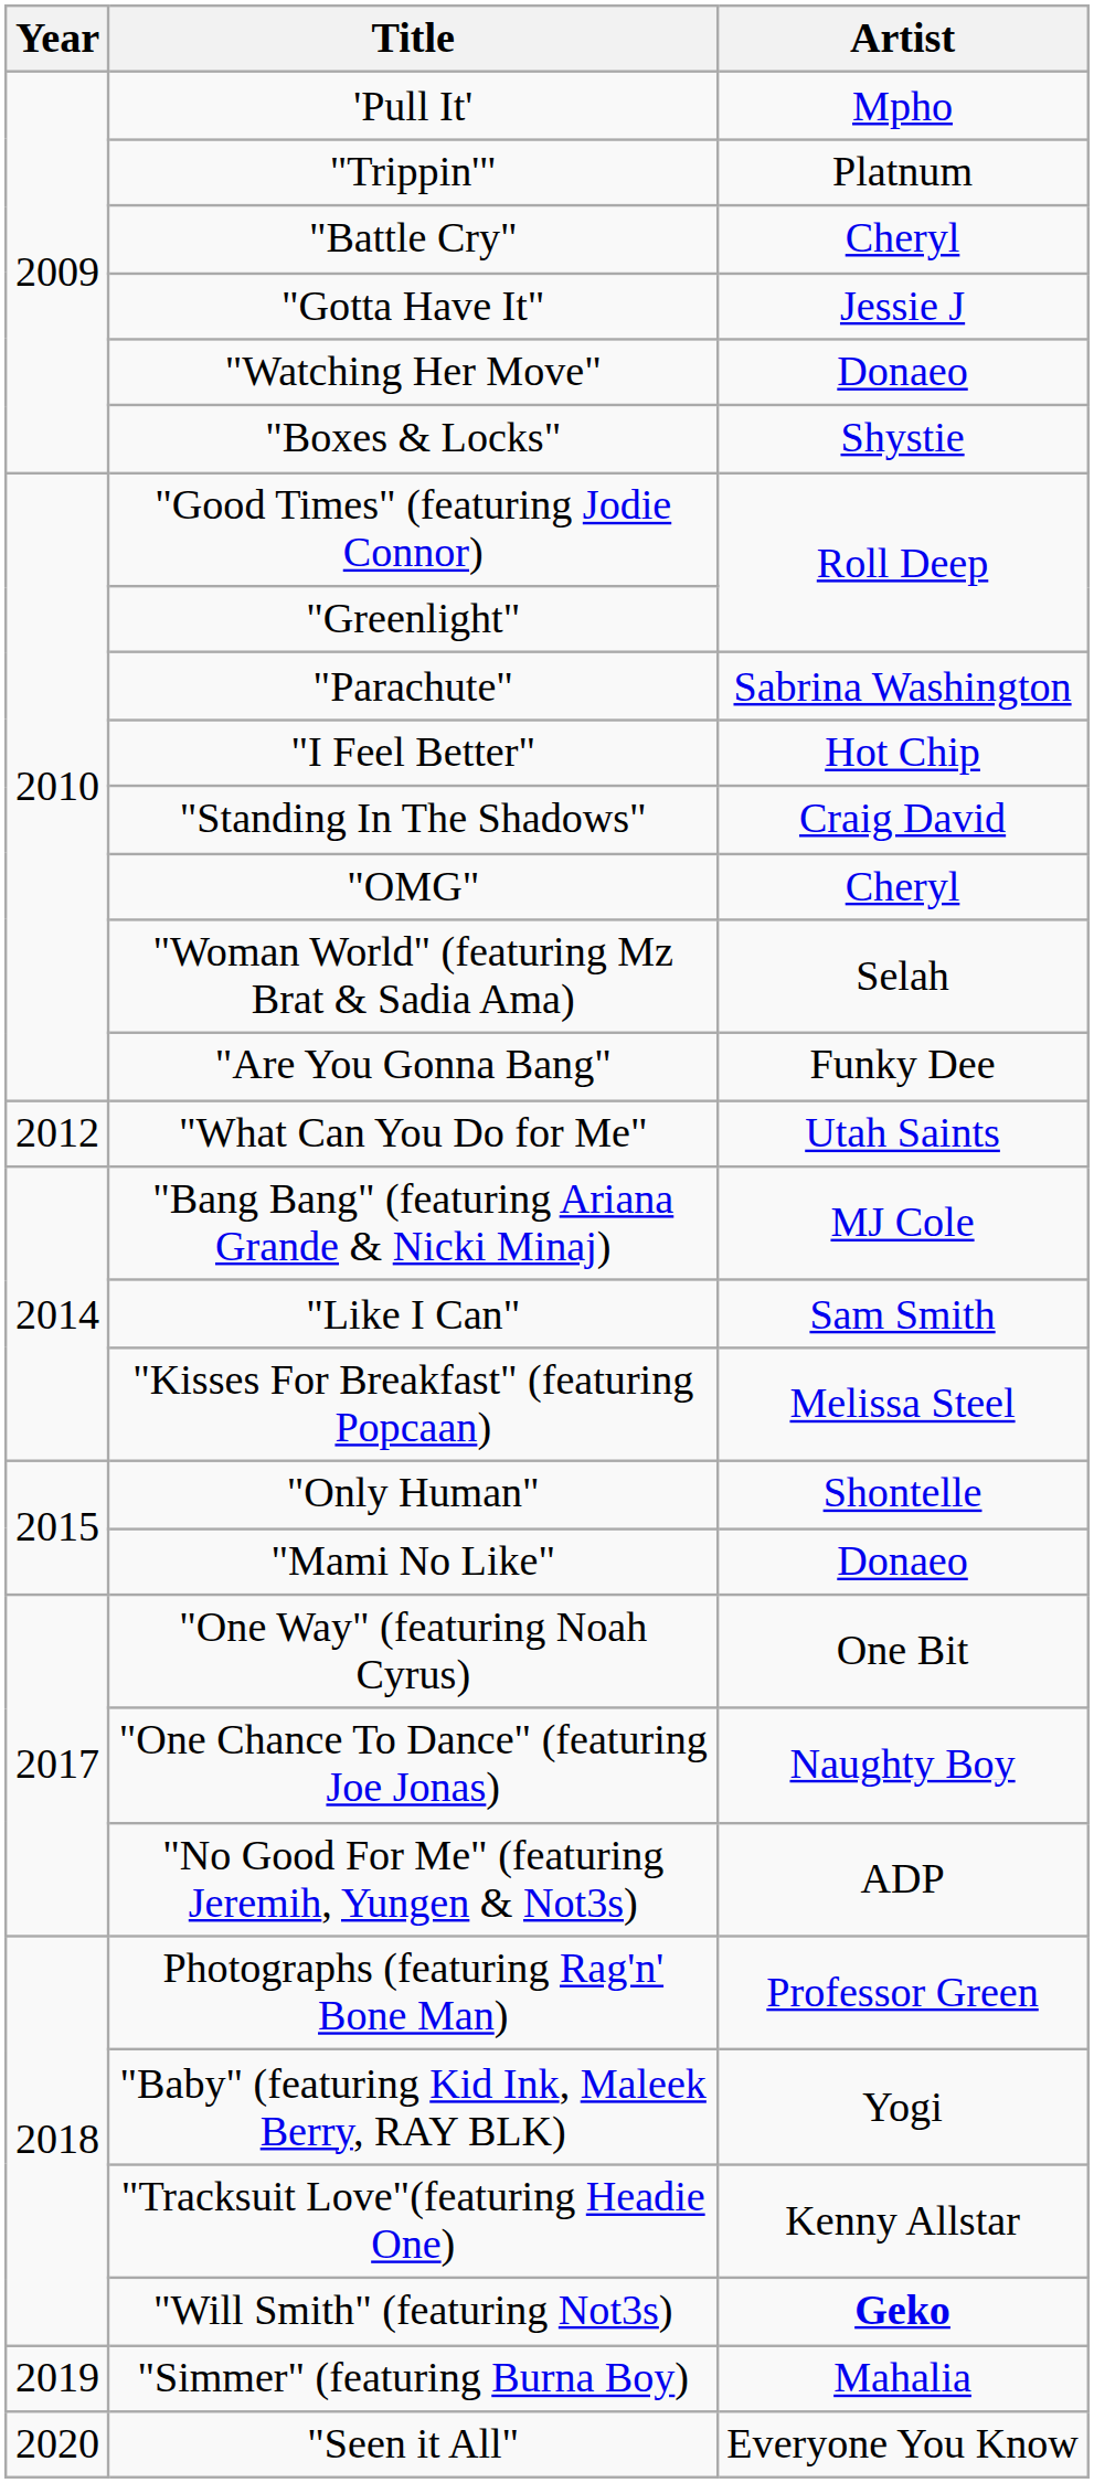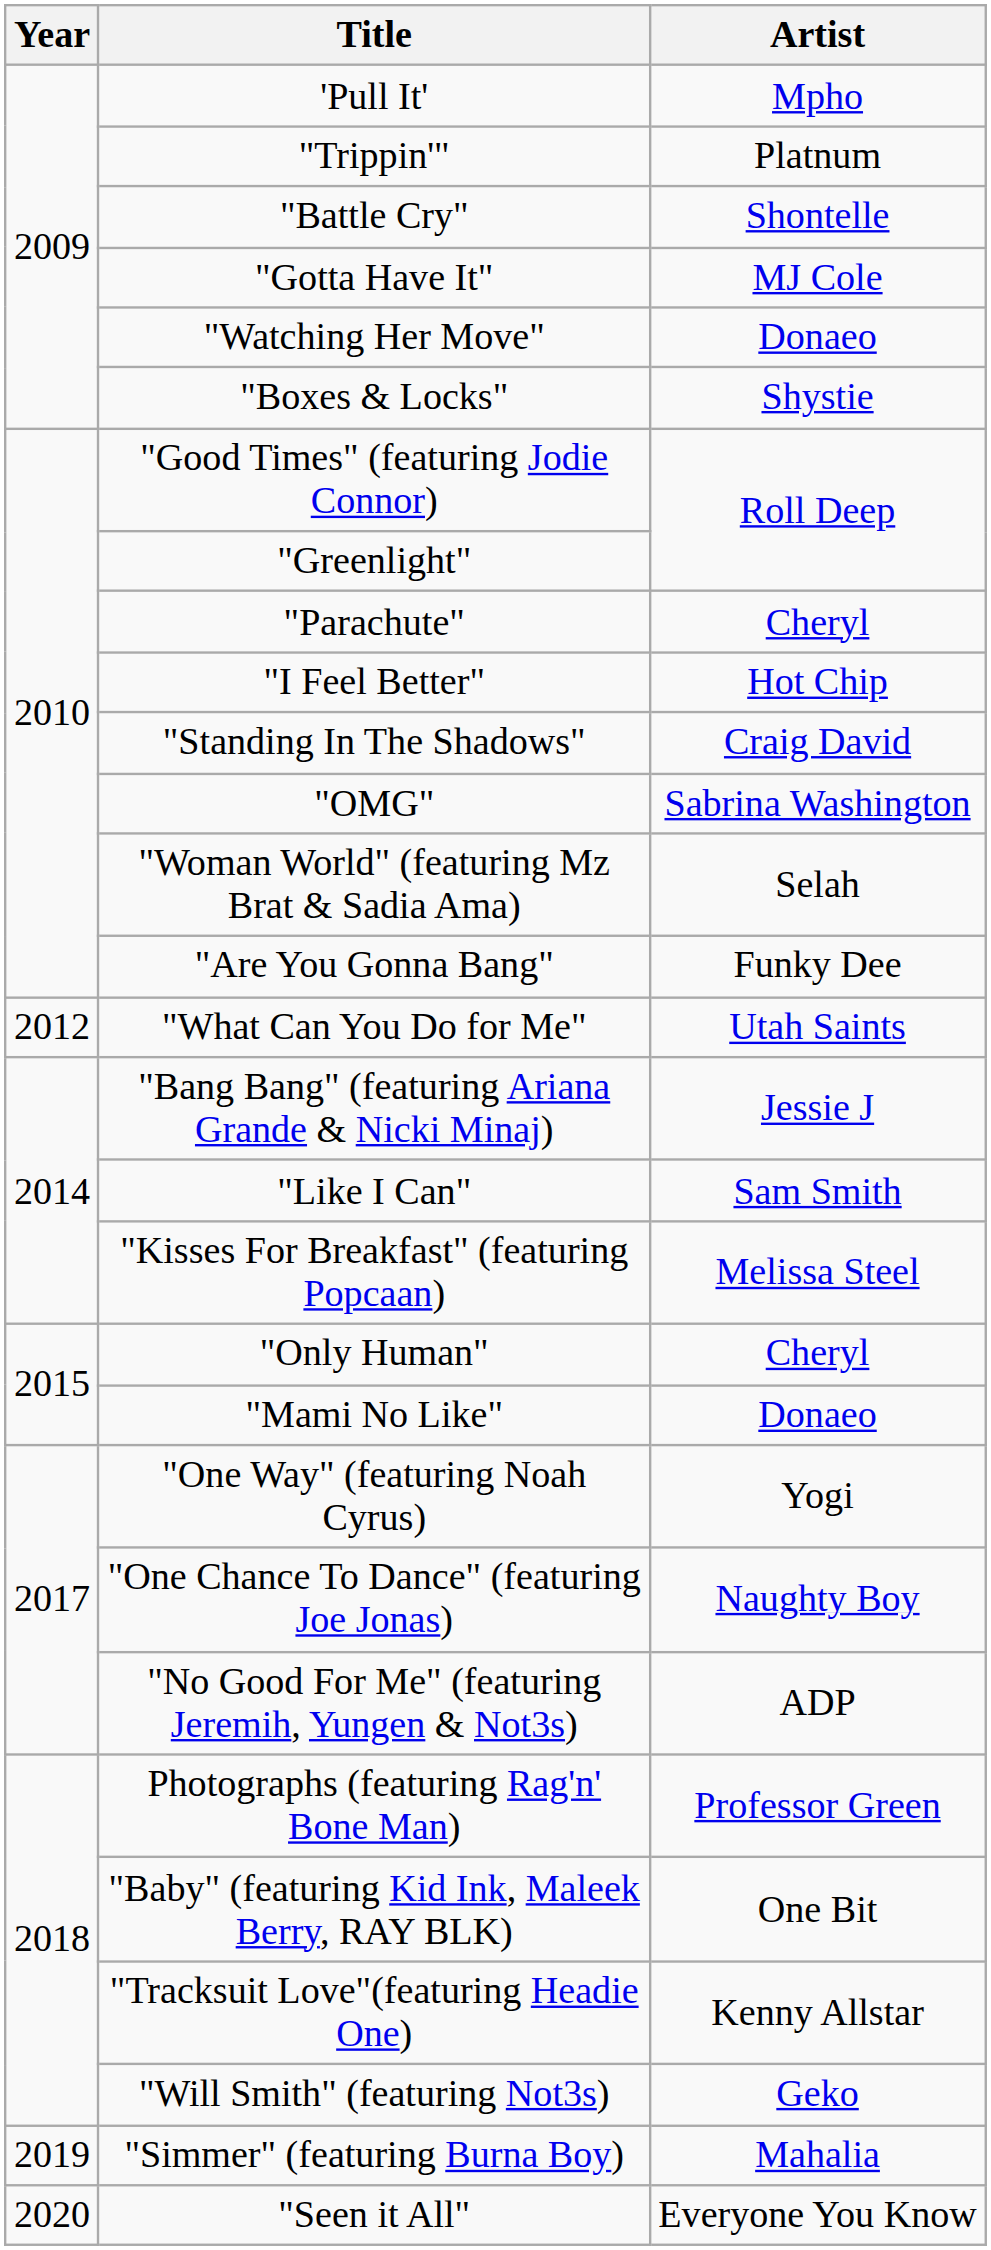"Battle Cry" | Artist: Cheryl -> Shontelle
"Gotta Have It" | Artist: Jessie J -> MJ Cole
"Parachute" | Artist: Sabrina Washington -> Cheryl
"OMG" | Artist: Cheryl -> Sabrina Washington
"Bang Bang" (featuring Ariana Grande & Nicki Minaj) | Artist: MJ Cole -> Jessie J
"Only Human" | Artist: Shontelle -> Cheryl
"One Way" (featuring Noah Cyrus) | Artist: One Bit -> Yogi
"Baby" (featuring Kid Ink, Maleek Berry, RAY BLK) | Artist: Yogi -> One Bit
"Will Smith" (featuring Not3s) | Artist: bold -> normal
